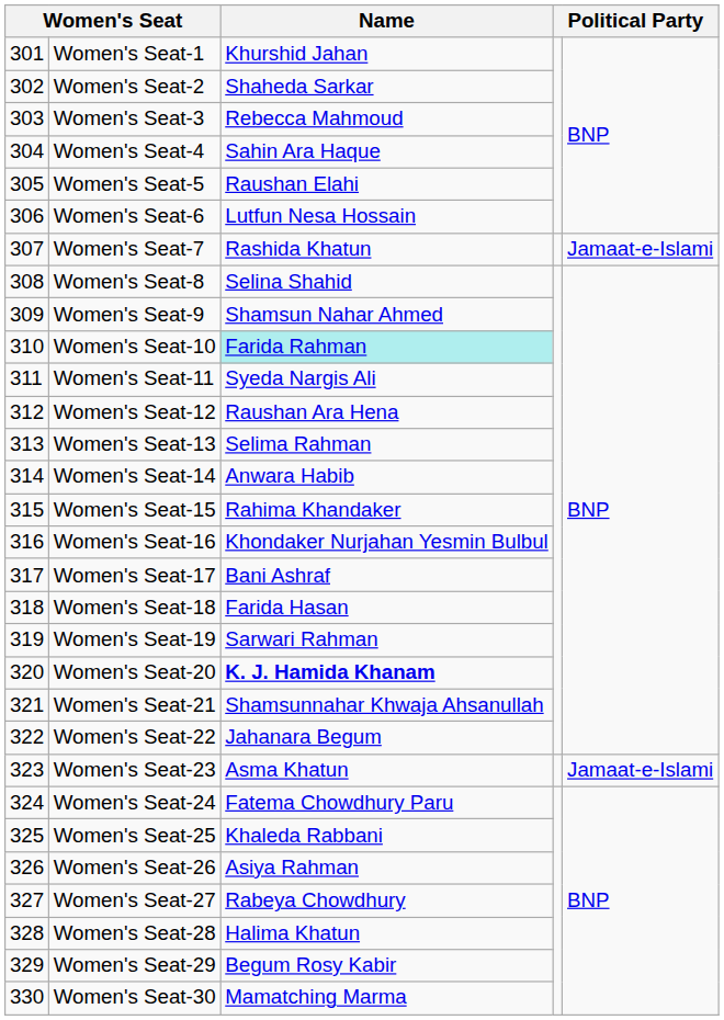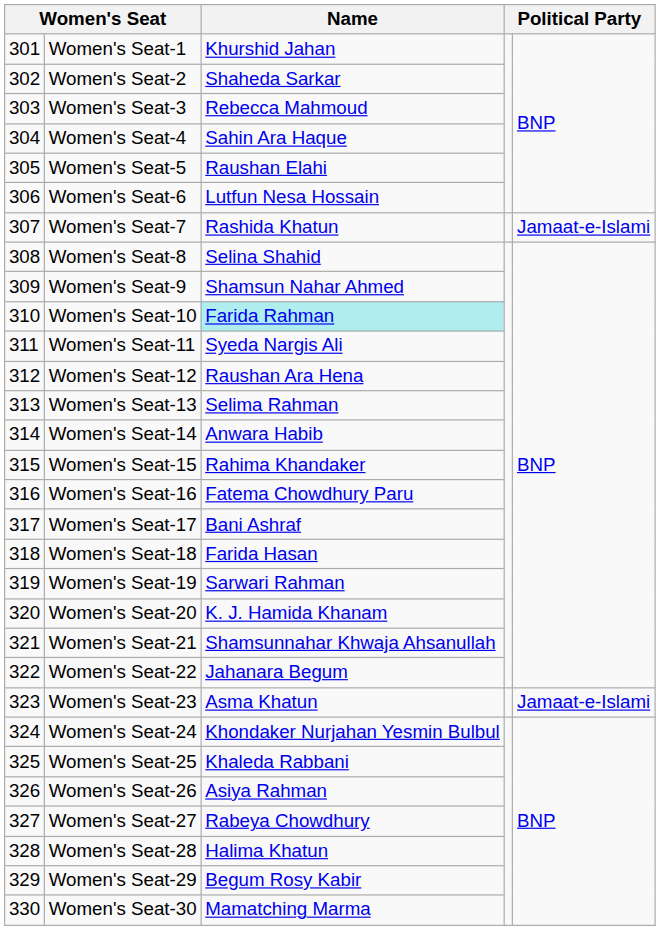Women's Seat-16 | Name: Khondaker Nurjahan Yesmin Bulbul -> Fatema Chowdhury Paru
Women's Seat-20 | Name: bold -> normal
Women's Seat-24 | Name: Fatema Chowdhury Paru -> Khondaker Nurjahan Yesmin Bulbul
